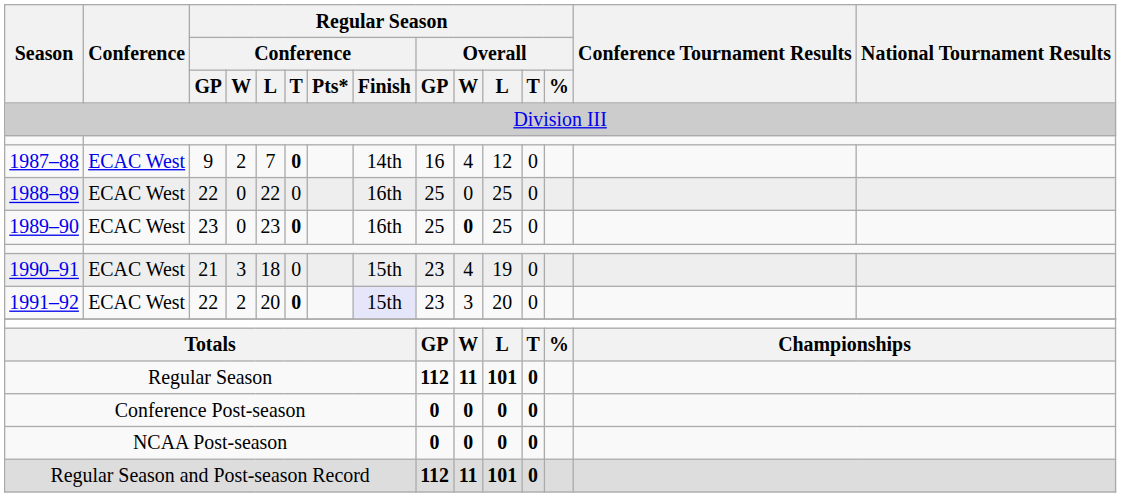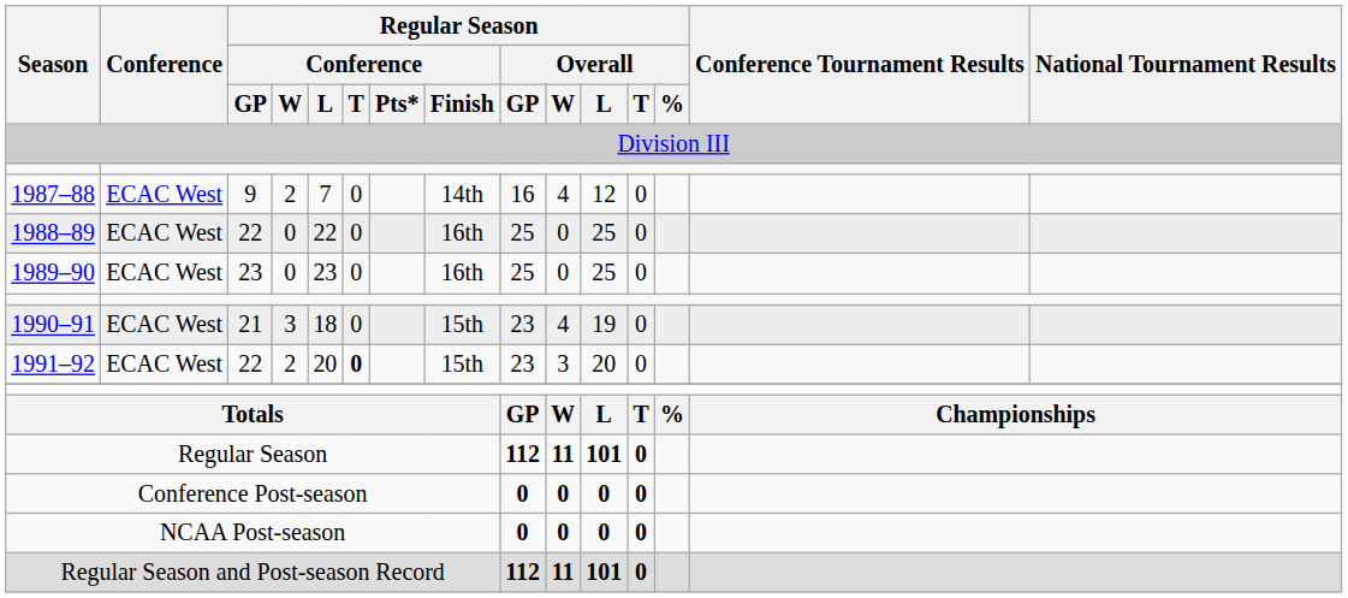1987–88 | Regular Season / Conference / T: bold -> normal
1989–90 | Regular Season / Conference / T: bold -> normal
1989–90 | Regular Season / Overall / W: bold -> normal
1991–92 | Regular Season / Conference / Finish: lavender background -> no background
